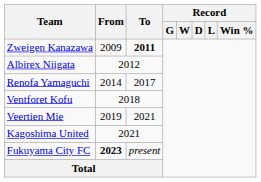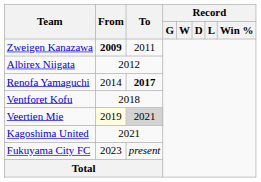Zweigen Kanazawa | From: normal -> bold
Zweigen Kanazawa | To: bold -> normal
Renofa Yamaguchi | To: normal -> bold
Veertien Mie | From: no background -> lightyellow background
Veertien Mie | To: no background -> lightgrey background
Fukuyama City FC | From: bold -> normal
